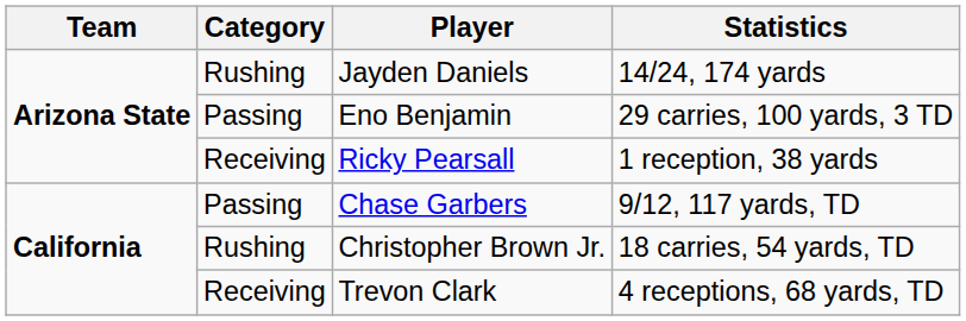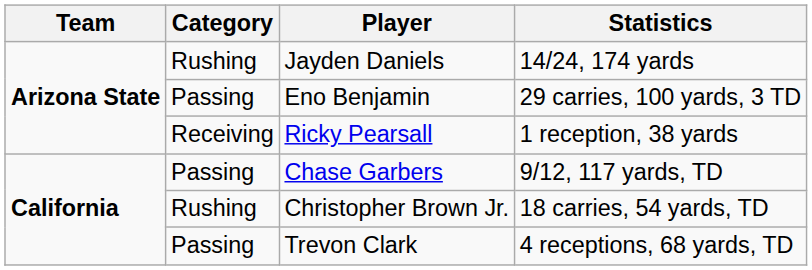Trevon Clark | Category: Receiving -> Passing
